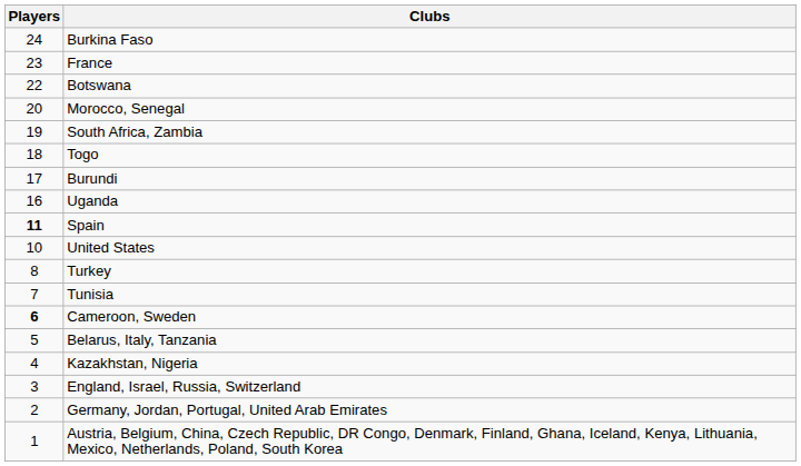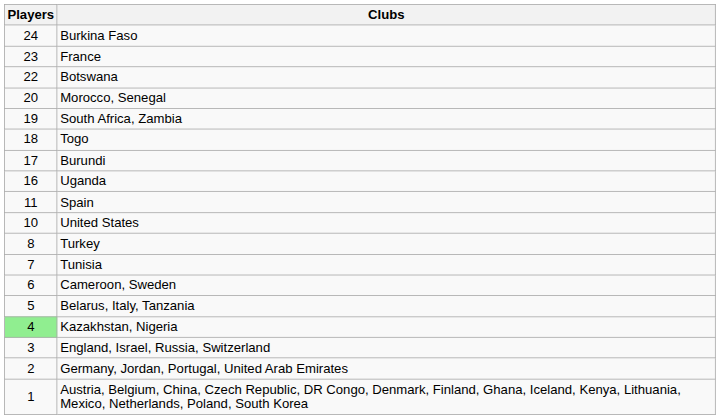Spain | Players: bold -> normal
Cameroon, Sweden | Players: bold -> normal
Kazakhstan, Nigeria | Players: no background -> lightgreen background
